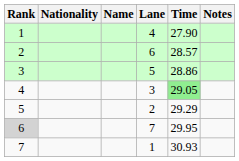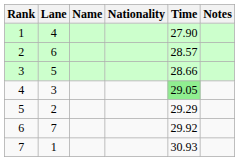columns swapped: Lane <-> Nationality
row 4 | Time: 28.86 -> 28.66
row 7 | Rank: lightgrey background -> no background
row 7 | Time: 29.95 -> 29.92
